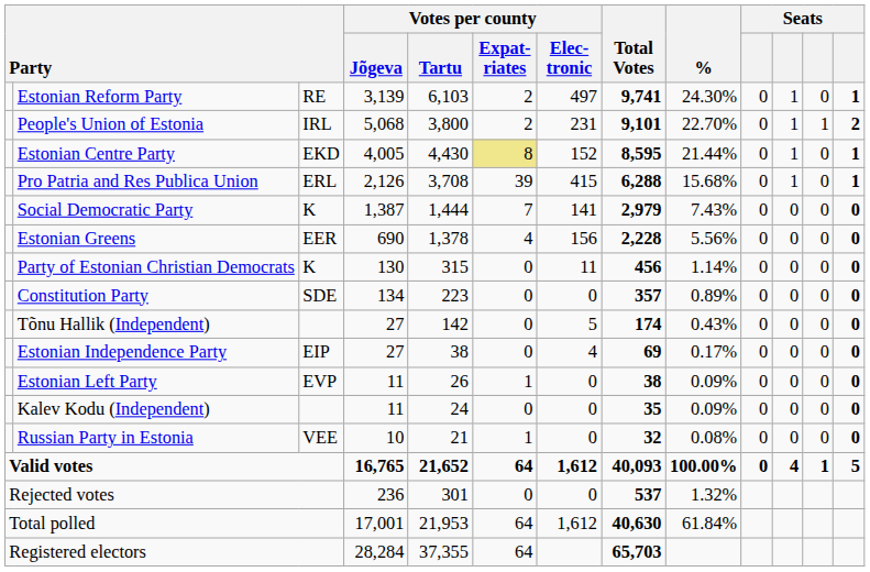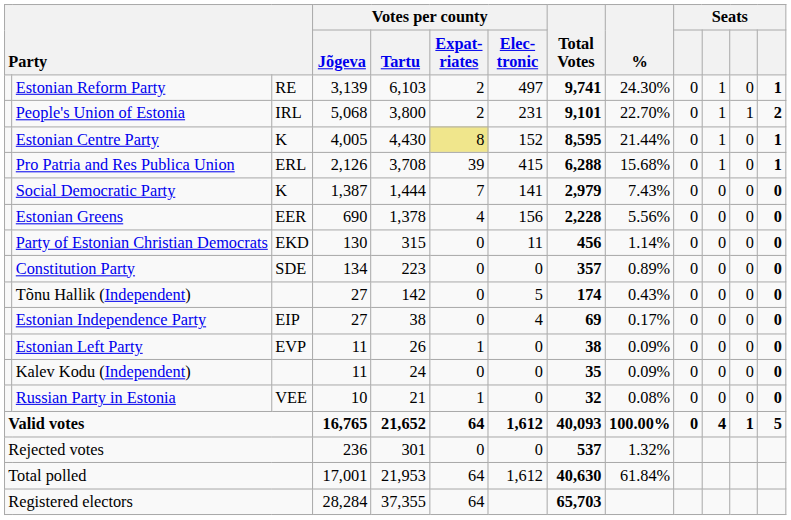Estonian Centre Party | column 3: EKD -> K
Party of Estonian Christian Democrats | column 3: K -> EKD
